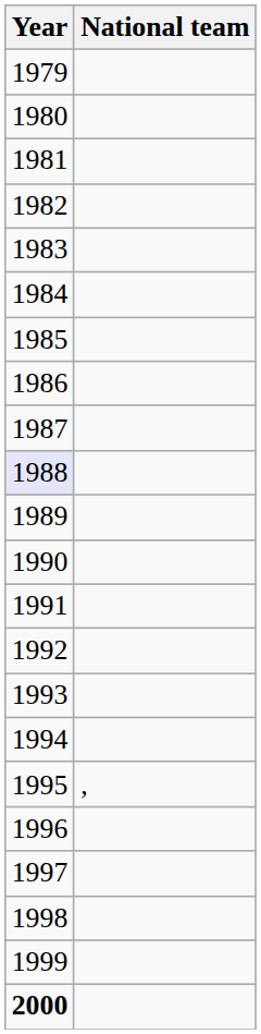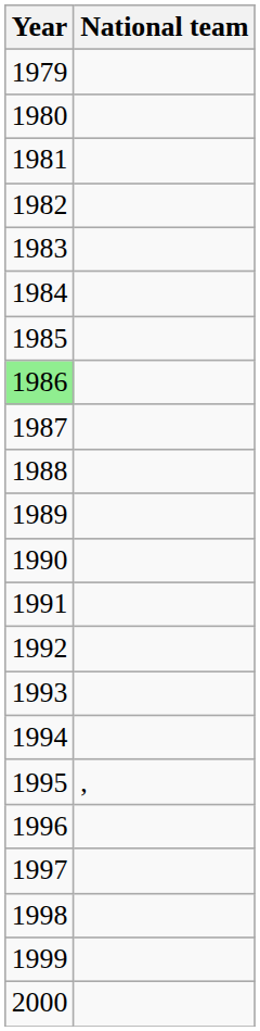1986 | Year: no background -> lightgreen background
1988 | Year: lavender background -> no background
2000 | Year: bold -> normal
